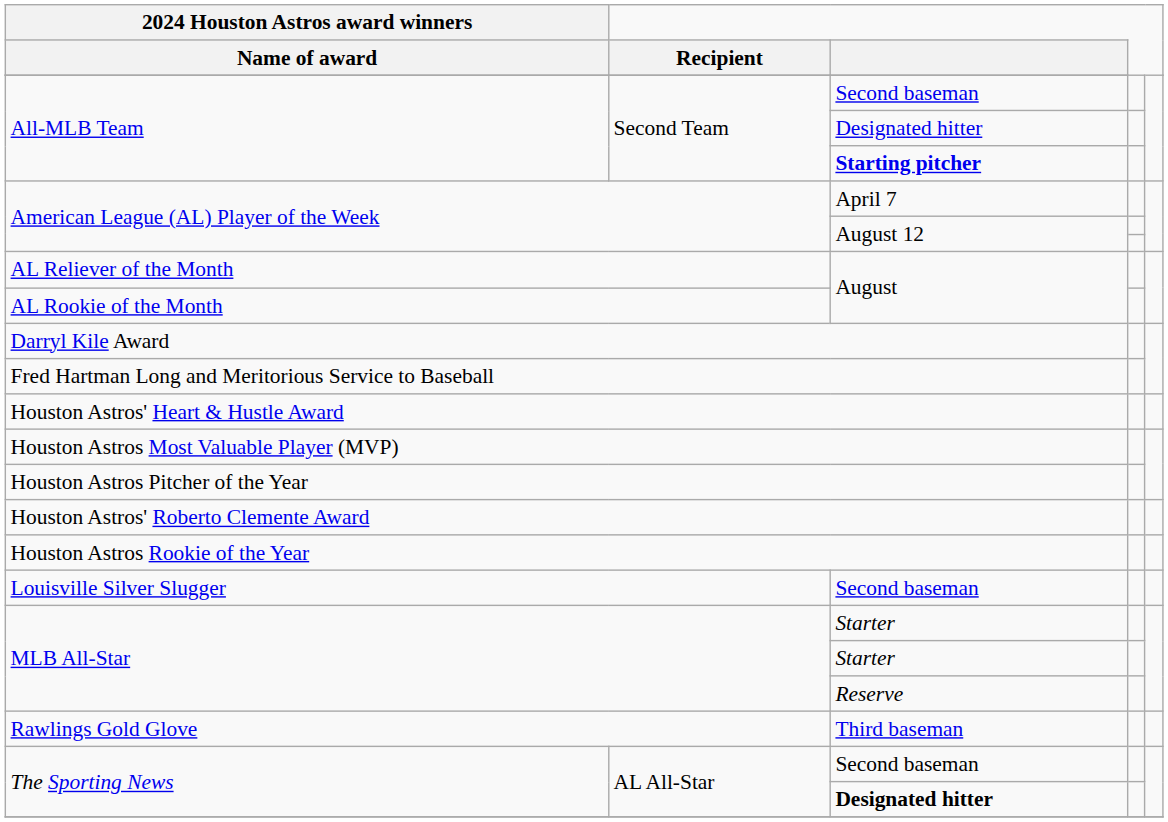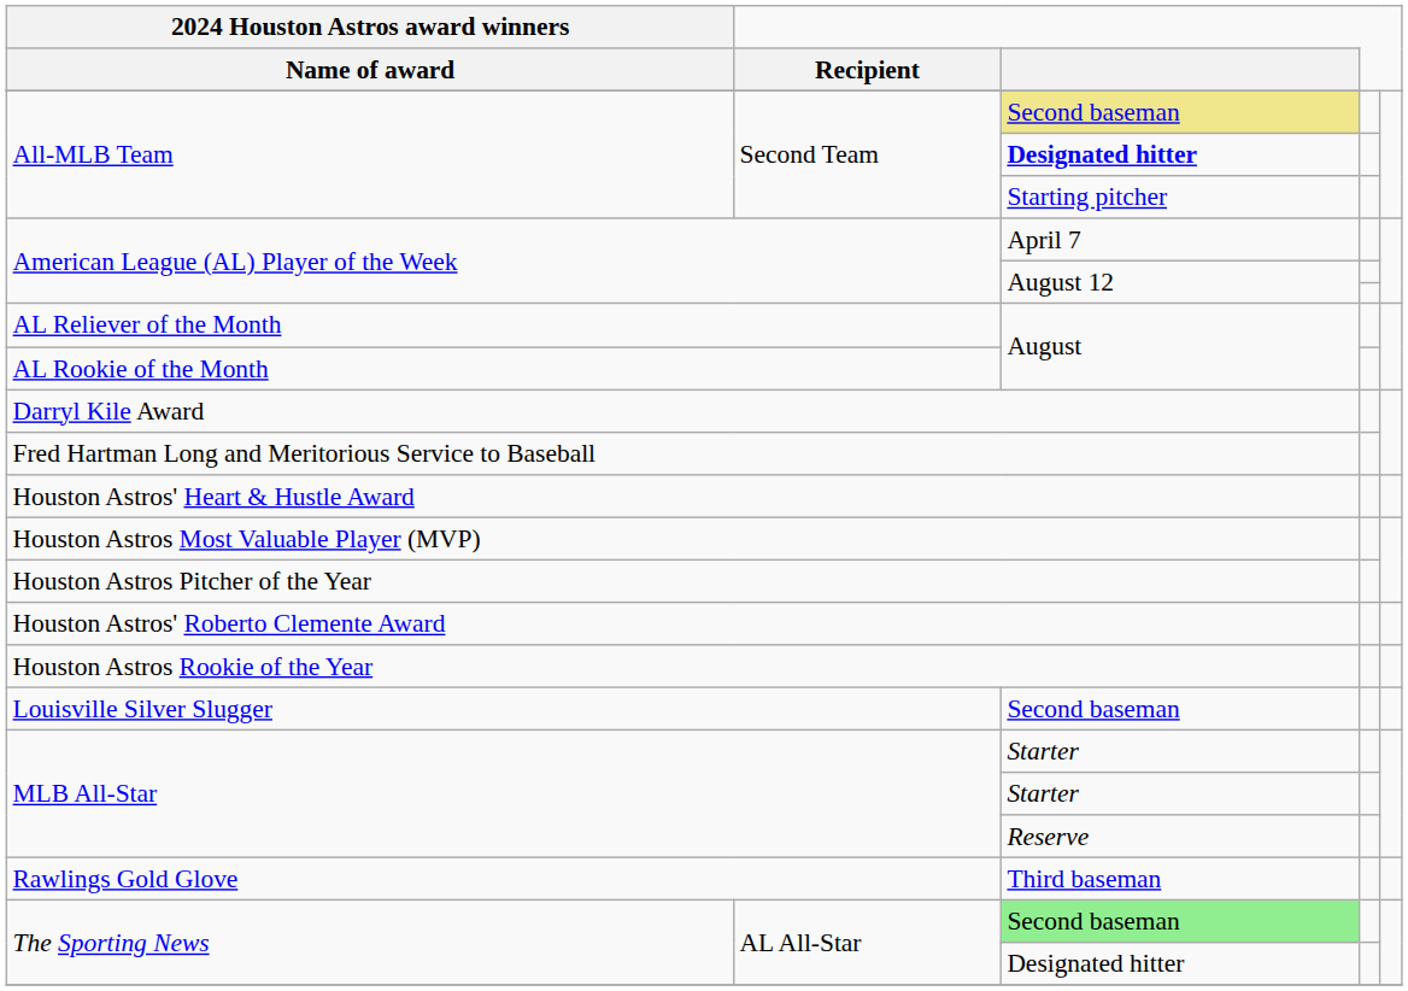All-MLB Team / Second baseman | column 3: no background -> khaki background
All-MLB Team / Designated hitter | column 3: normal -> bold
Starting pitcher | column 3: bold -> normal
The Sporting News / Second baseman | column 3: no background -> lightgreen background
The Sporting News / Designated hitter | column 3: bold -> normal
